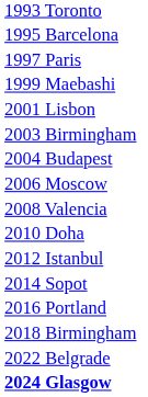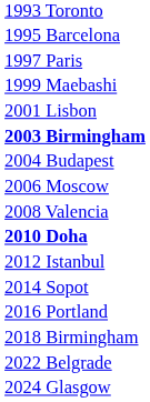2003 Birmingham | column 1: normal -> bold
2010 Doha | column 1: normal -> bold
2024 Glasgow | column 1: bold -> normal
